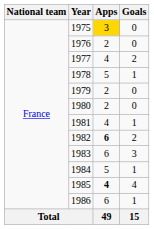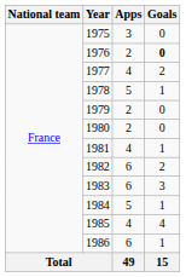1975 | Apps: gold background -> no background
1976 | Goals: normal -> bold
1982 | Apps: bold -> normal
1985 | Apps: bold -> normal
